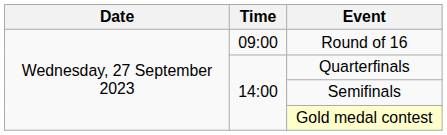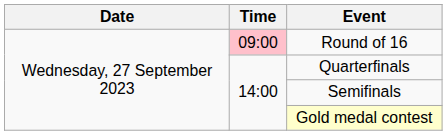Round of 16 | Time: no background -> pink background
